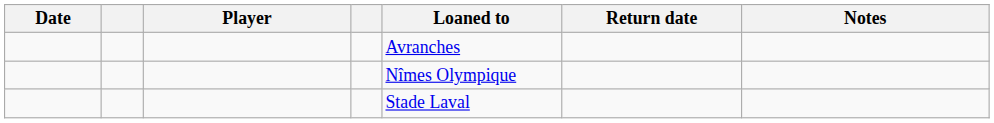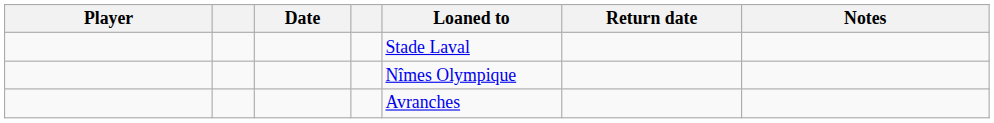columns swapped: Date <-> Player
row 2 | Loaned to: Avranches -> Stade Laval
row 4 | Loaned to: Stade Laval -> Avranches
